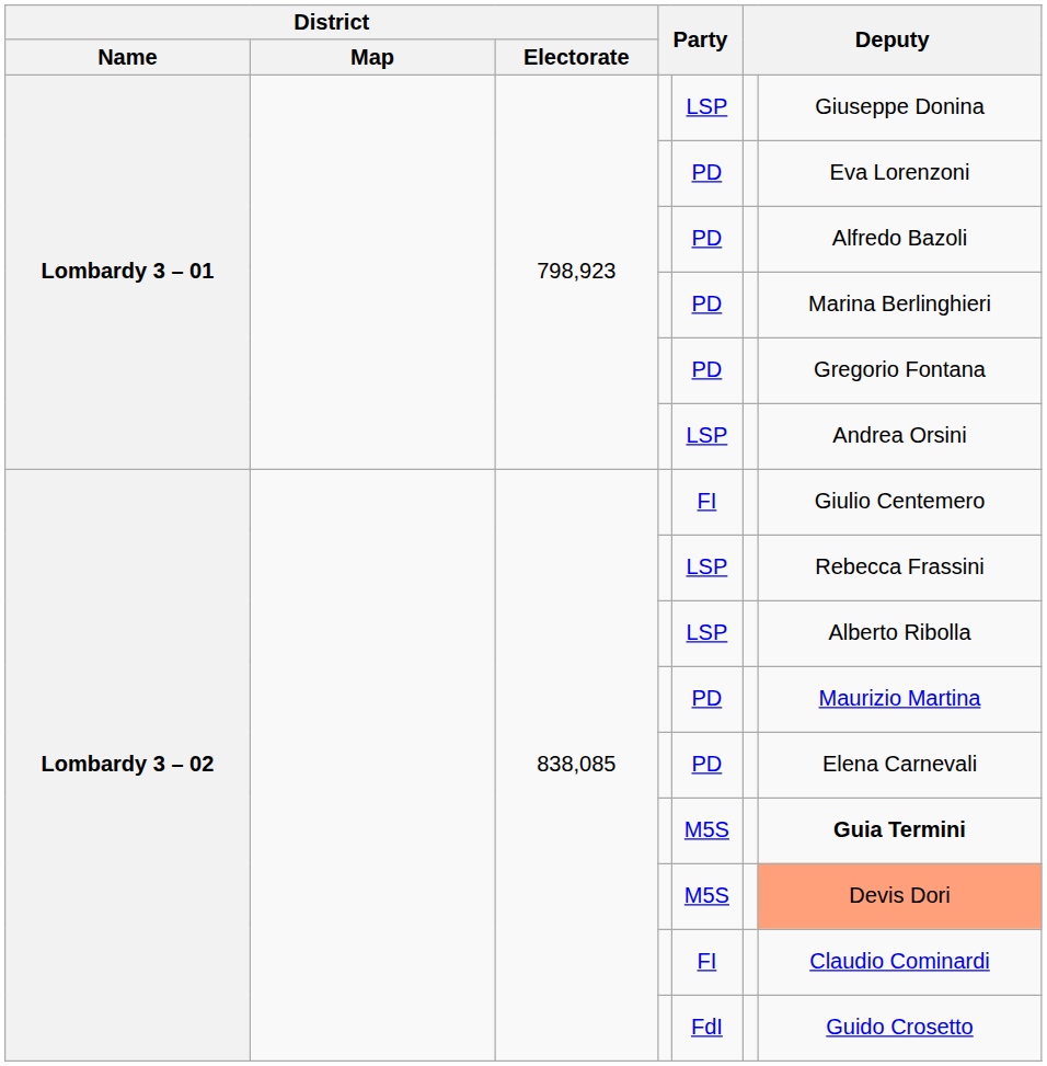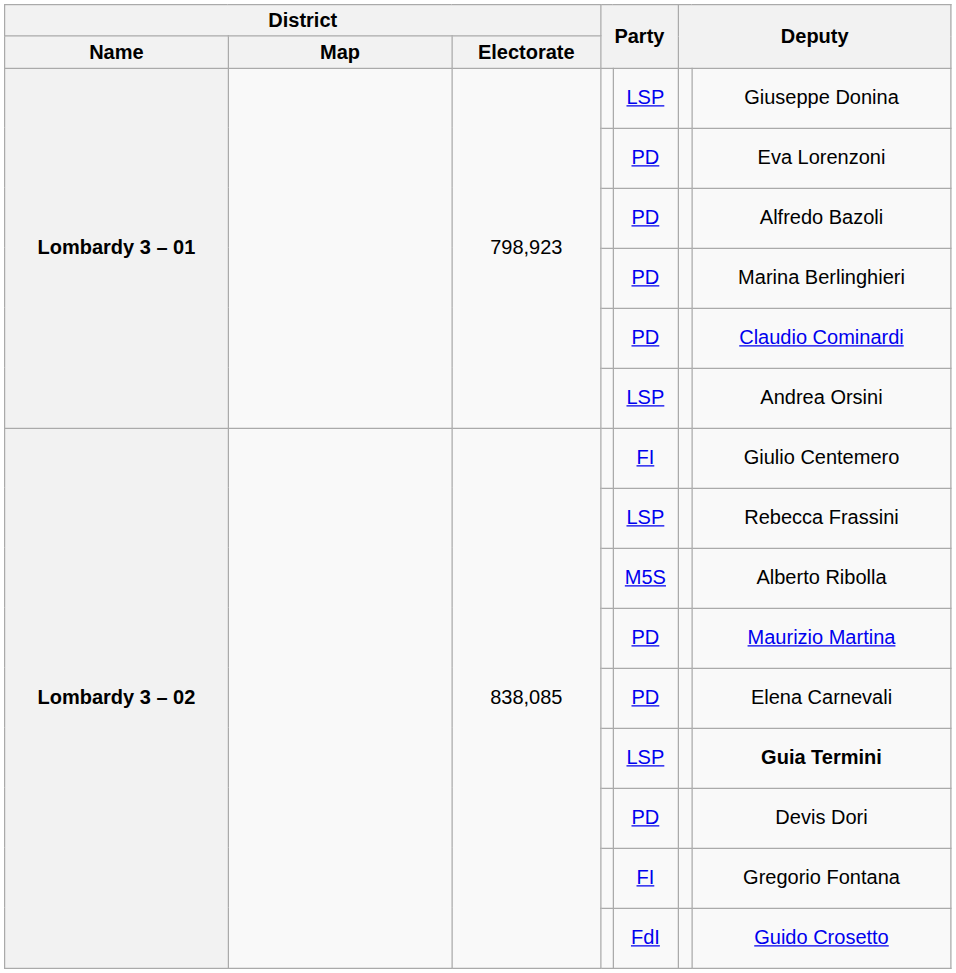row 7 | column 7: Gregorio Fontana -> Claudio Cominardi
row 11 | column 5: LSP -> M5S
row 14 | column 5: M5S -> LSP
row 15 | column 5: M5S -> PD
row 15 | column 7: lightsalmon background -> no background
row 16 | column 7: Claudio Cominardi -> Gregorio Fontana
